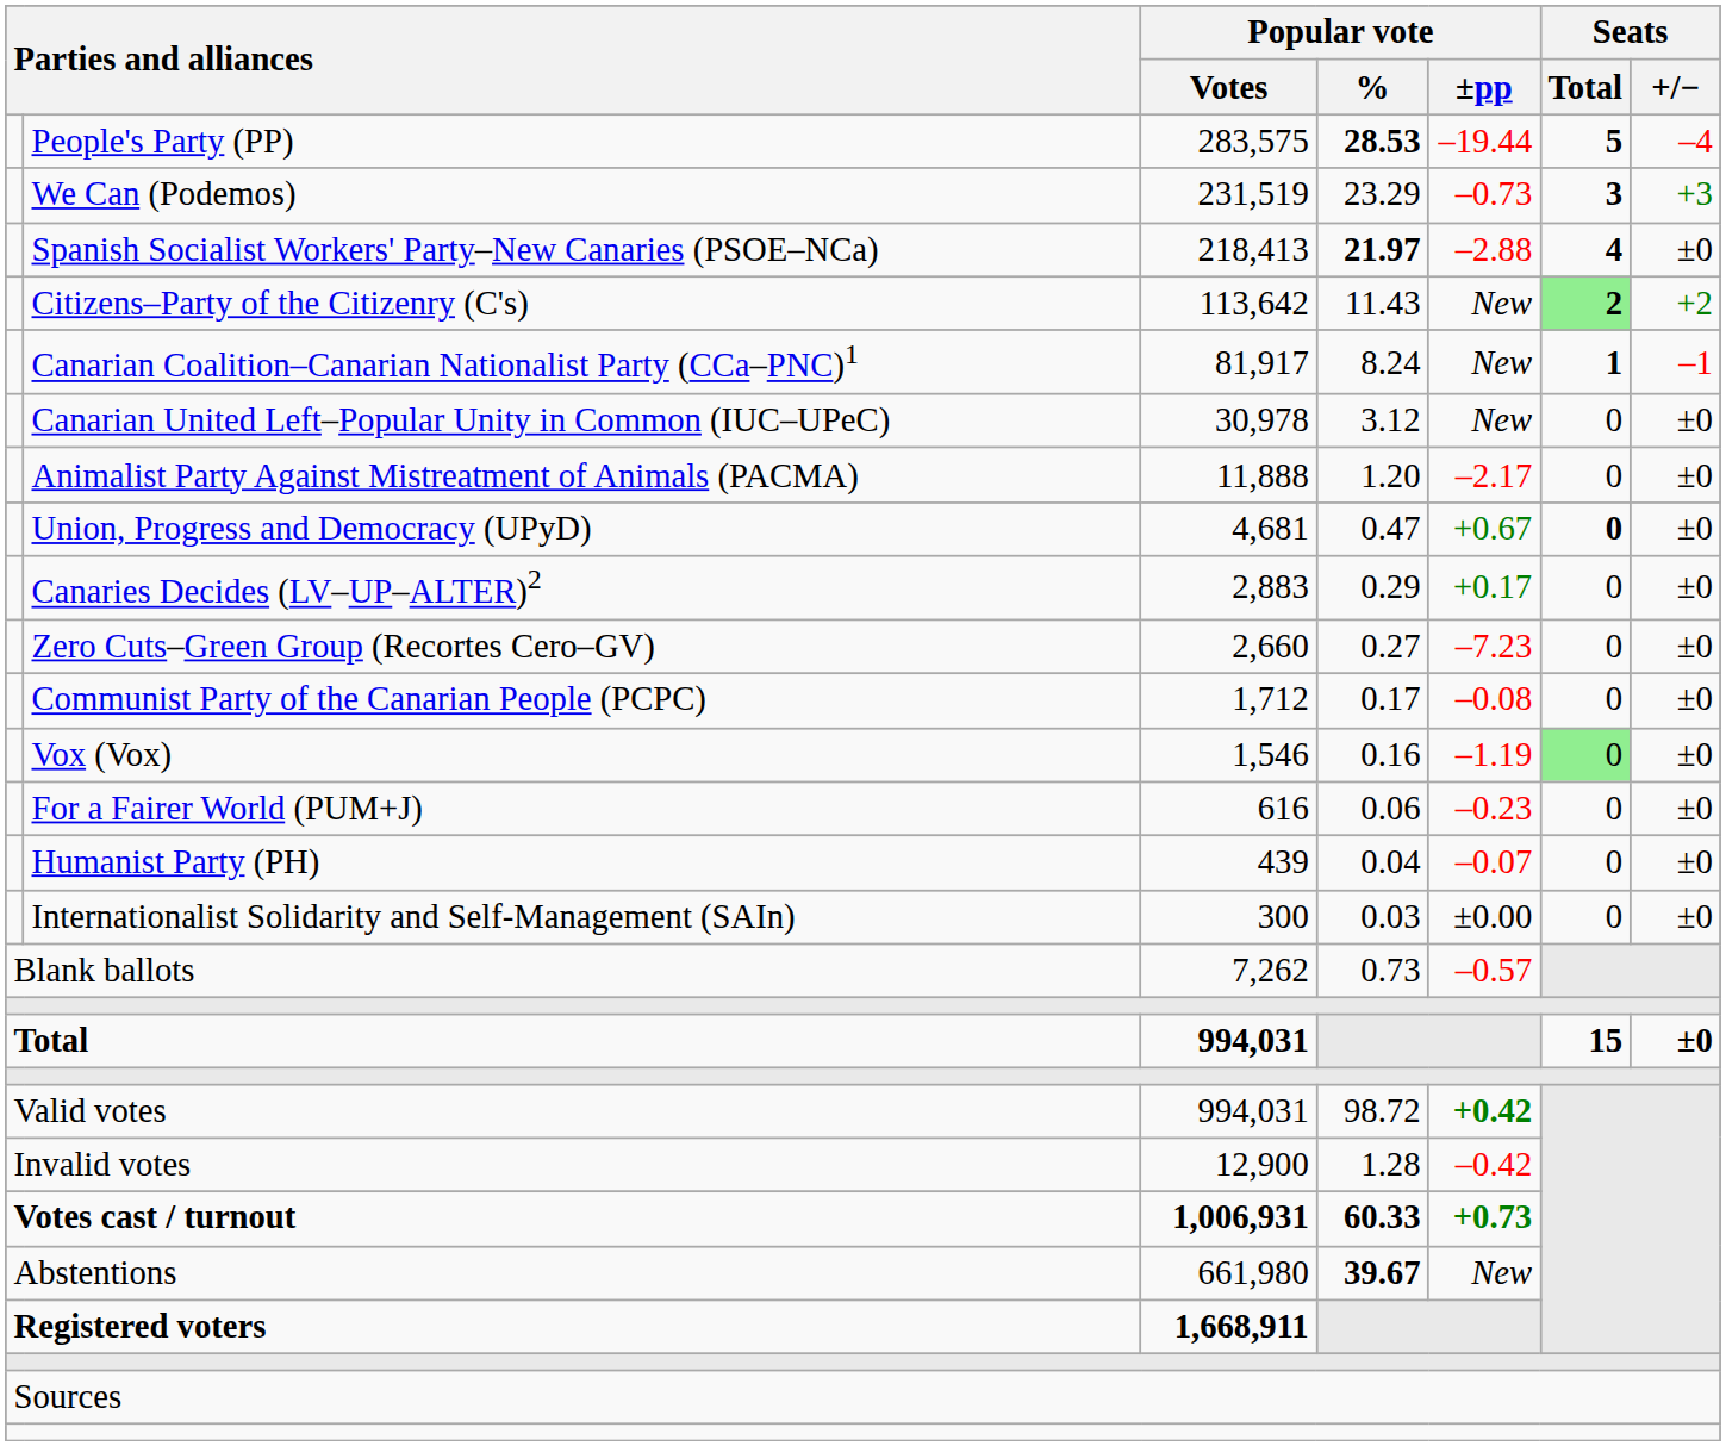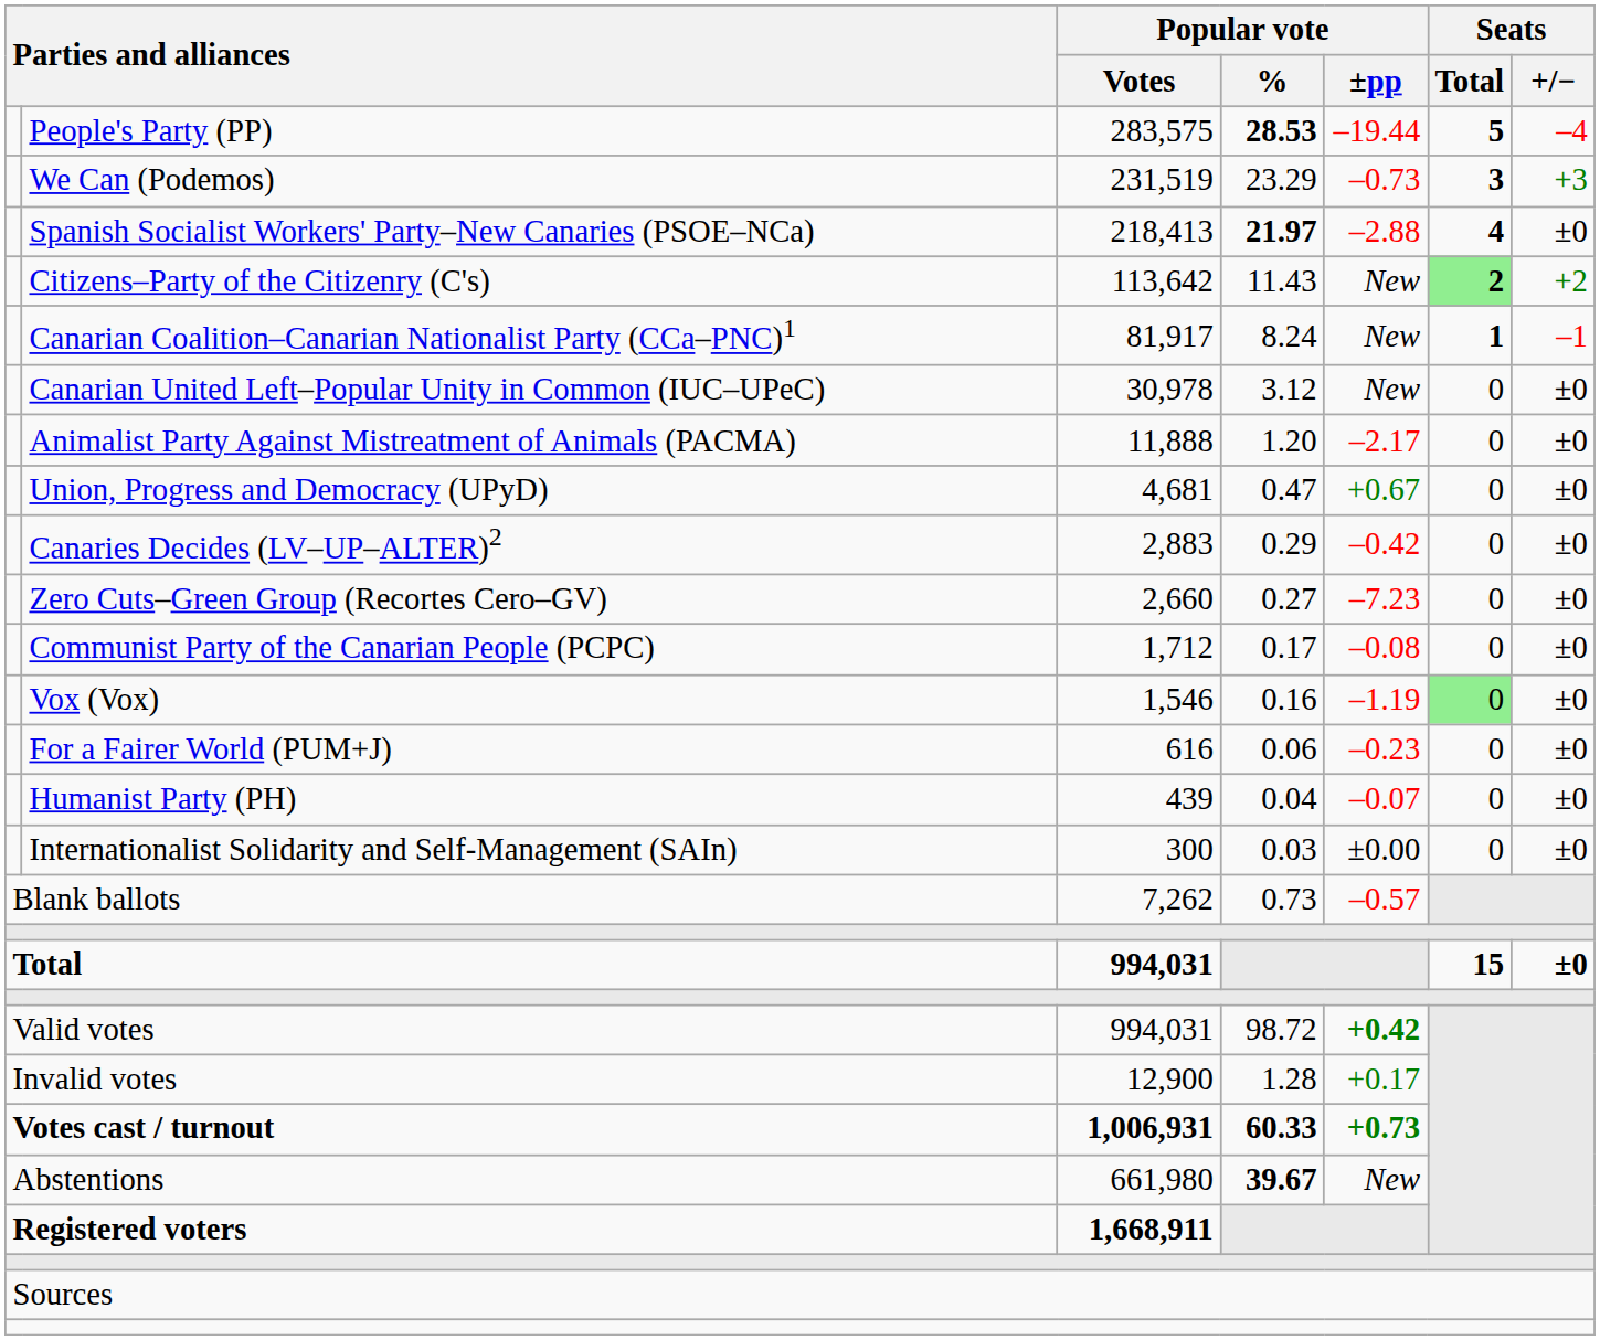Union, Progress and Democracy (UPyD) | Seats / Total: bold -> normal
Canaries Decides (LV–UP–ALTER)2 | Popular vote / ±pp: +0.17 -> –0.42
Invalid votes | Popular vote / ±pp: –0.42 -> +0.17
